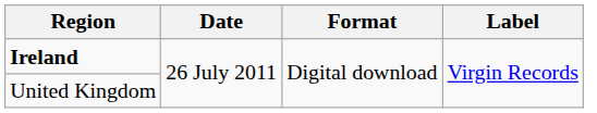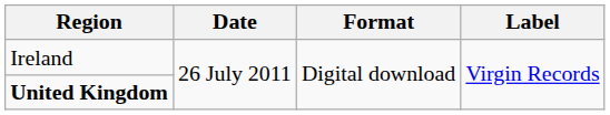Ireland | Region: bold -> normal
United Kingdom | Region: normal -> bold
